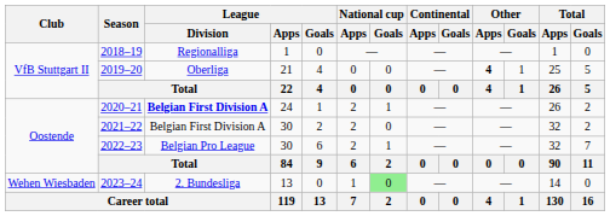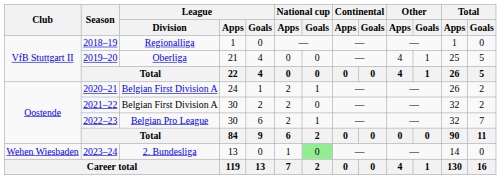2019–20 | Other / Apps: bold -> normal
2020–21 | League / Division: bold -> normal
